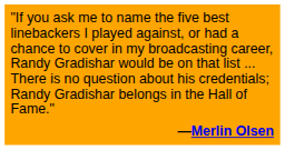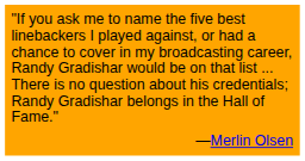row 2 | column 1: bold -> normal
